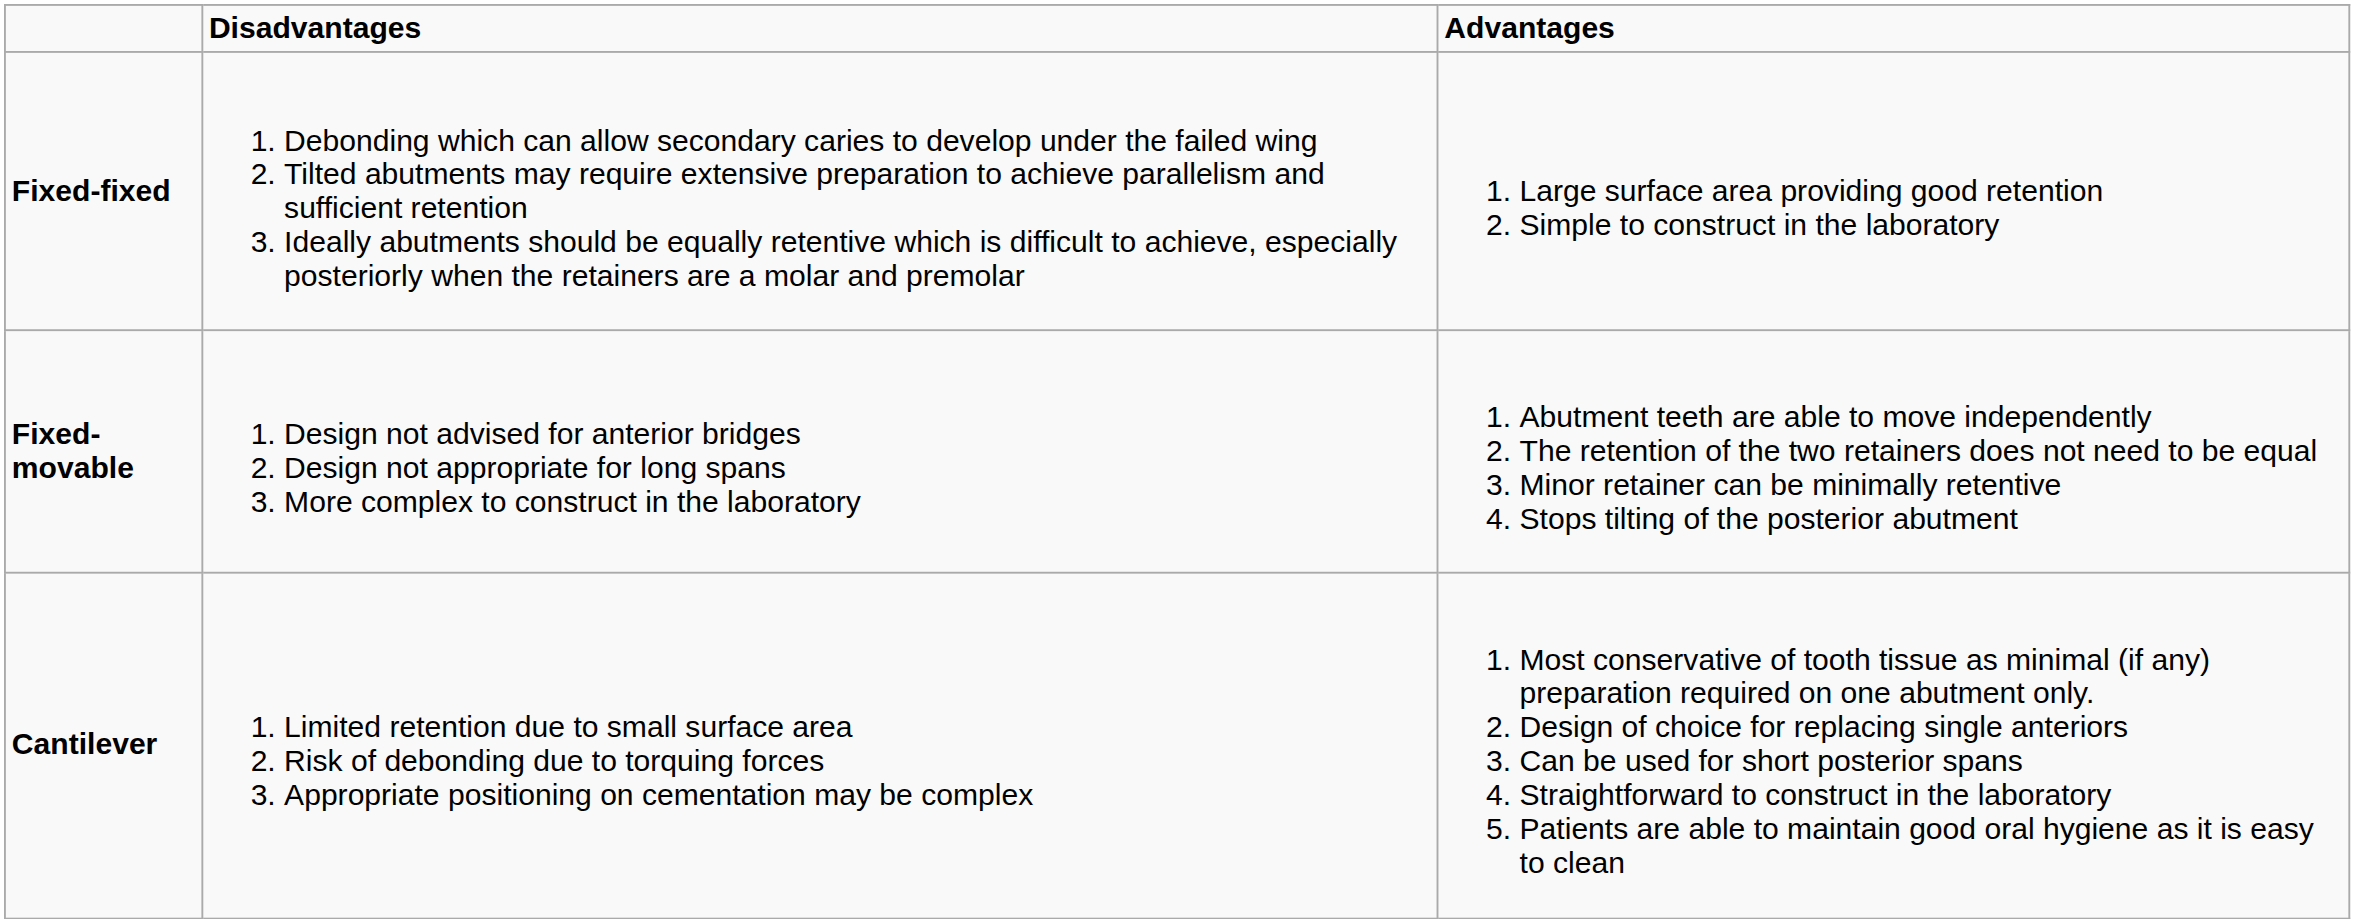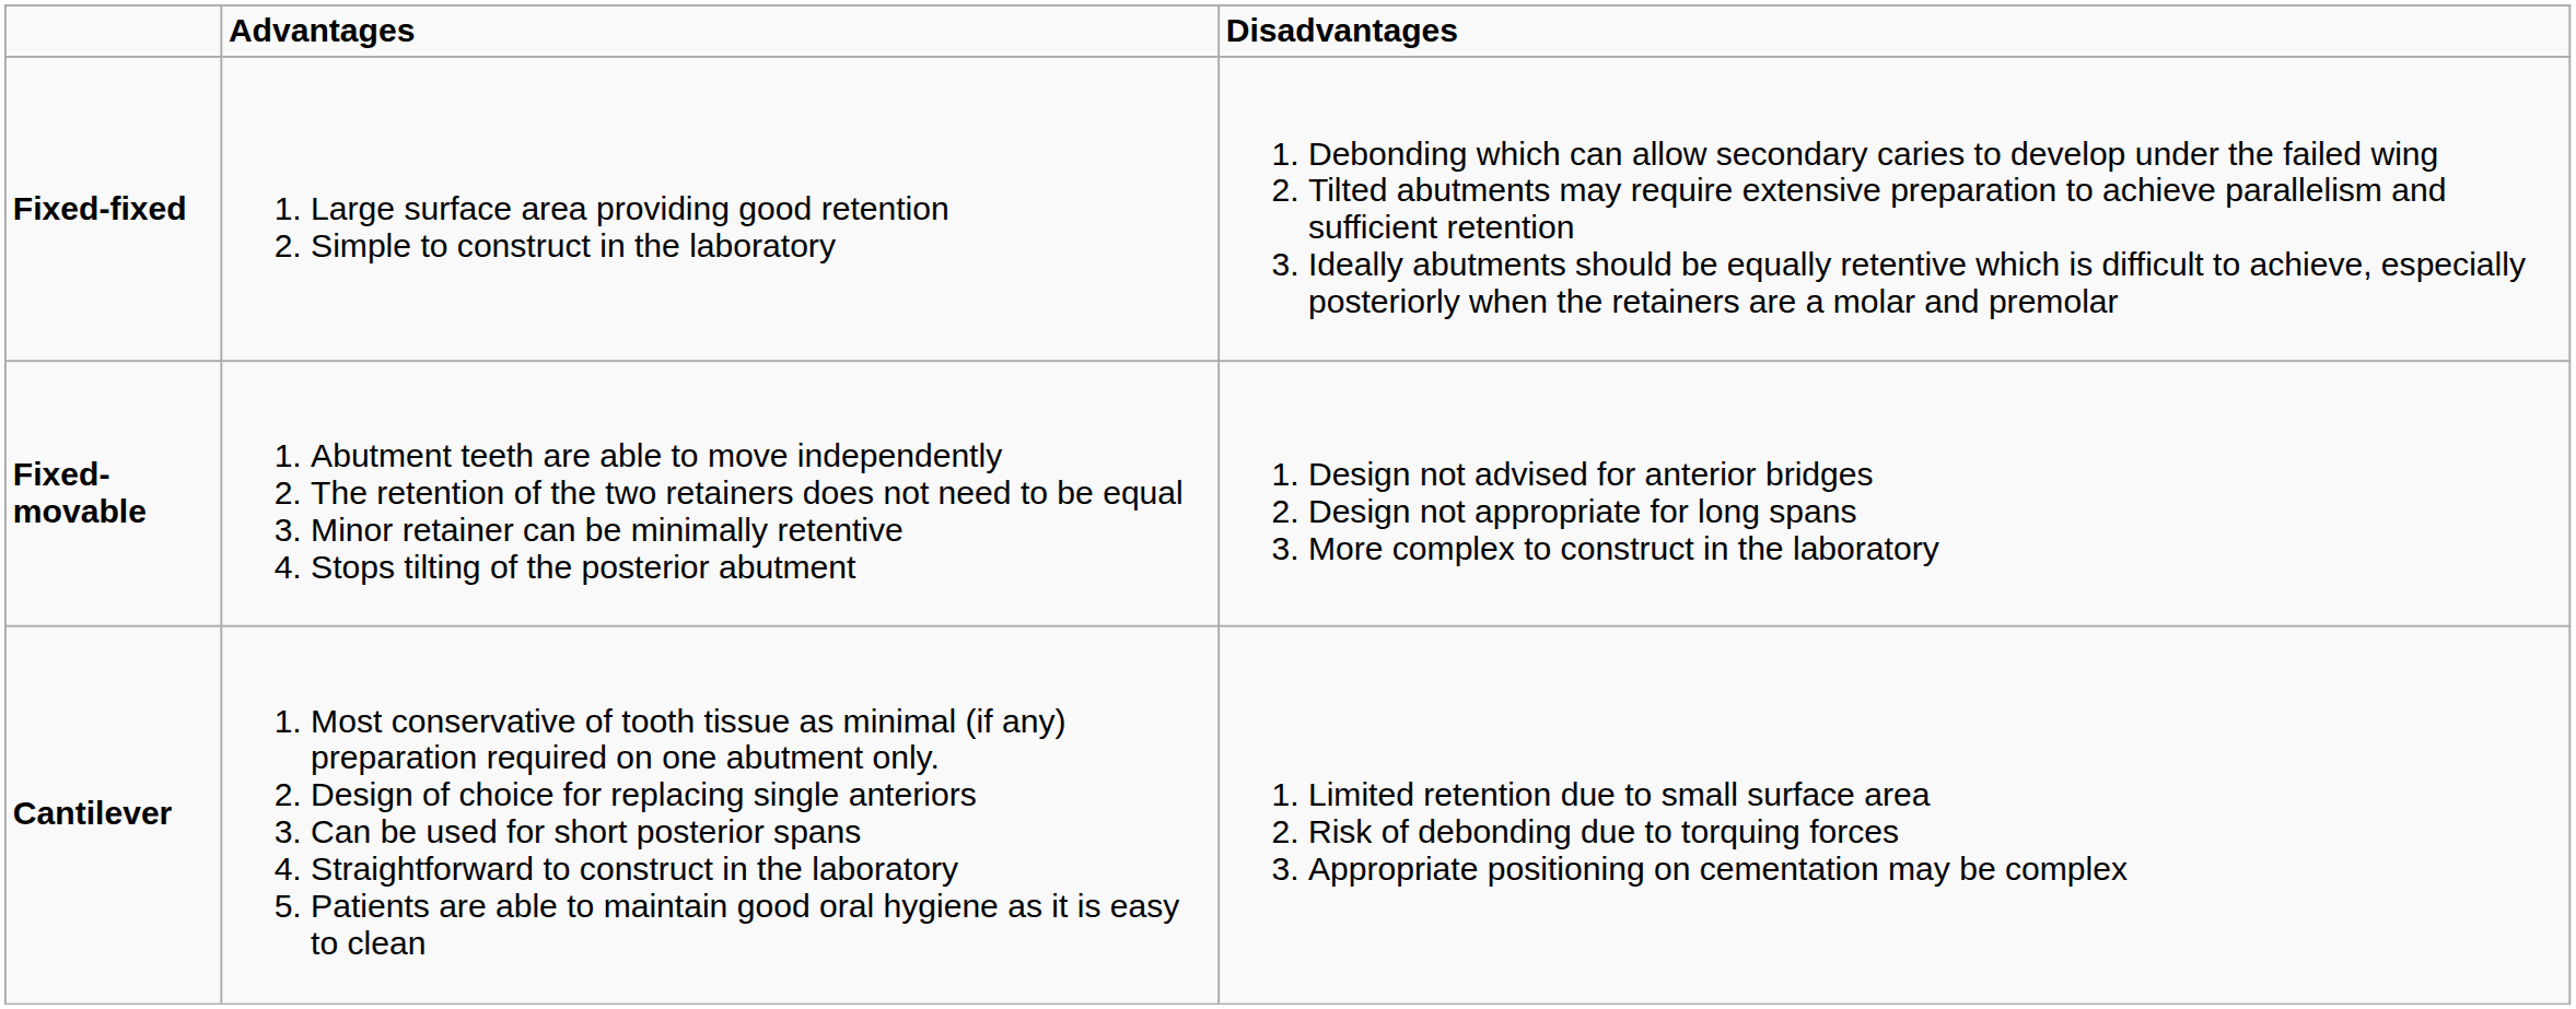columns swapped: Advantages <-> Disadvantages
